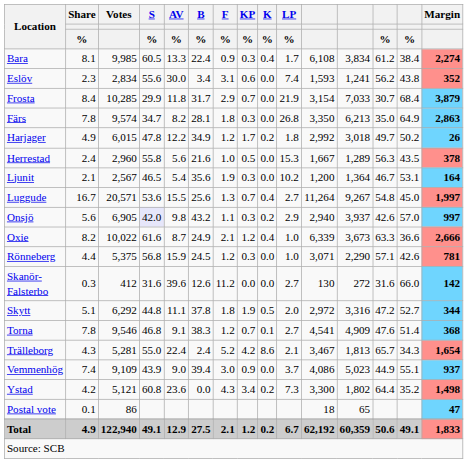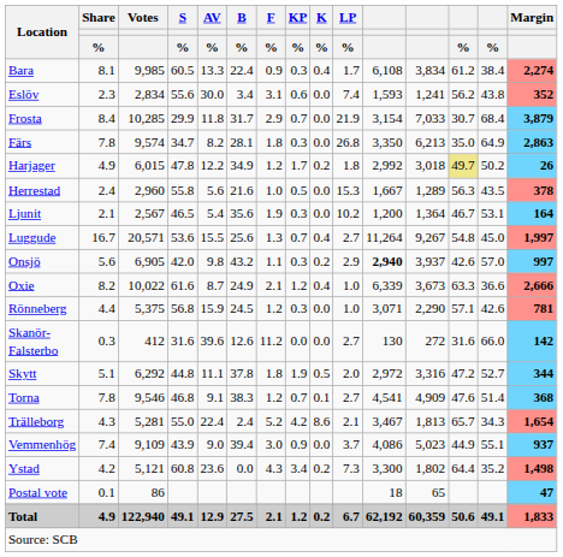Harjager | column 13: no background -> khaki background
Onsjö | S / %: lavender background -> no background
Onsjö | column 11: normal -> bold
